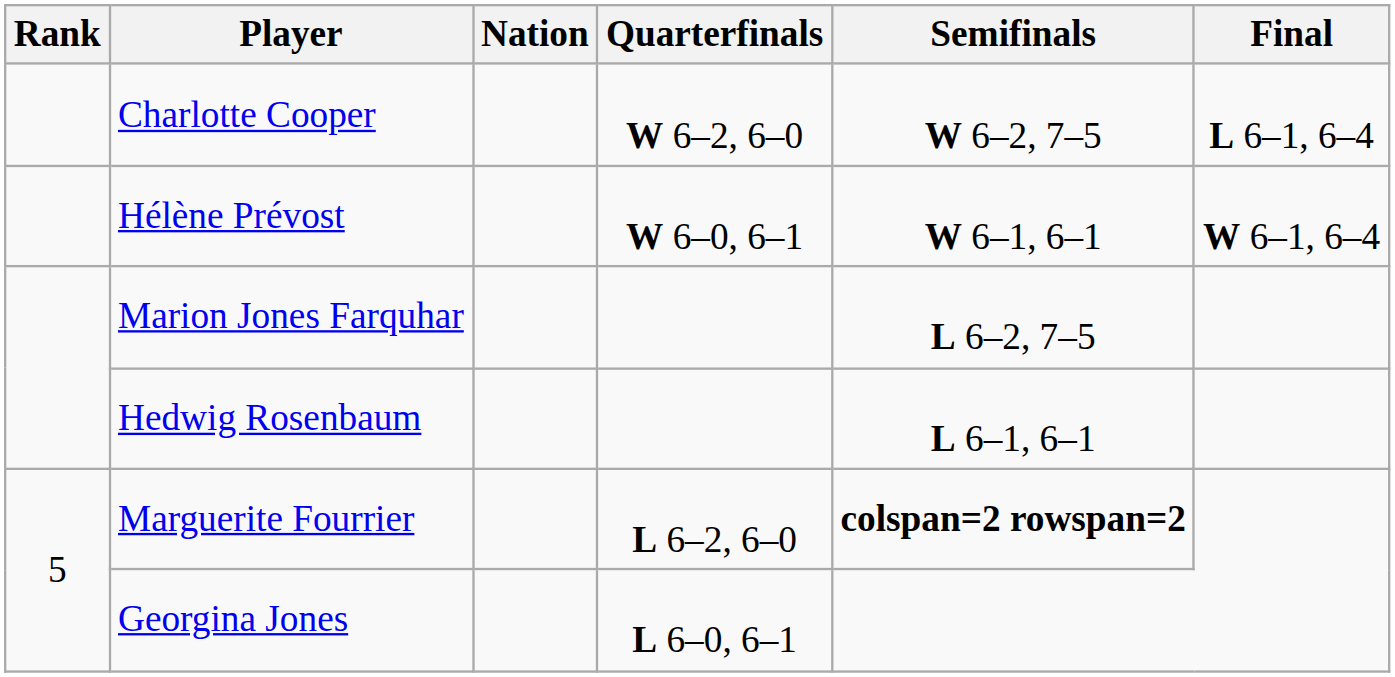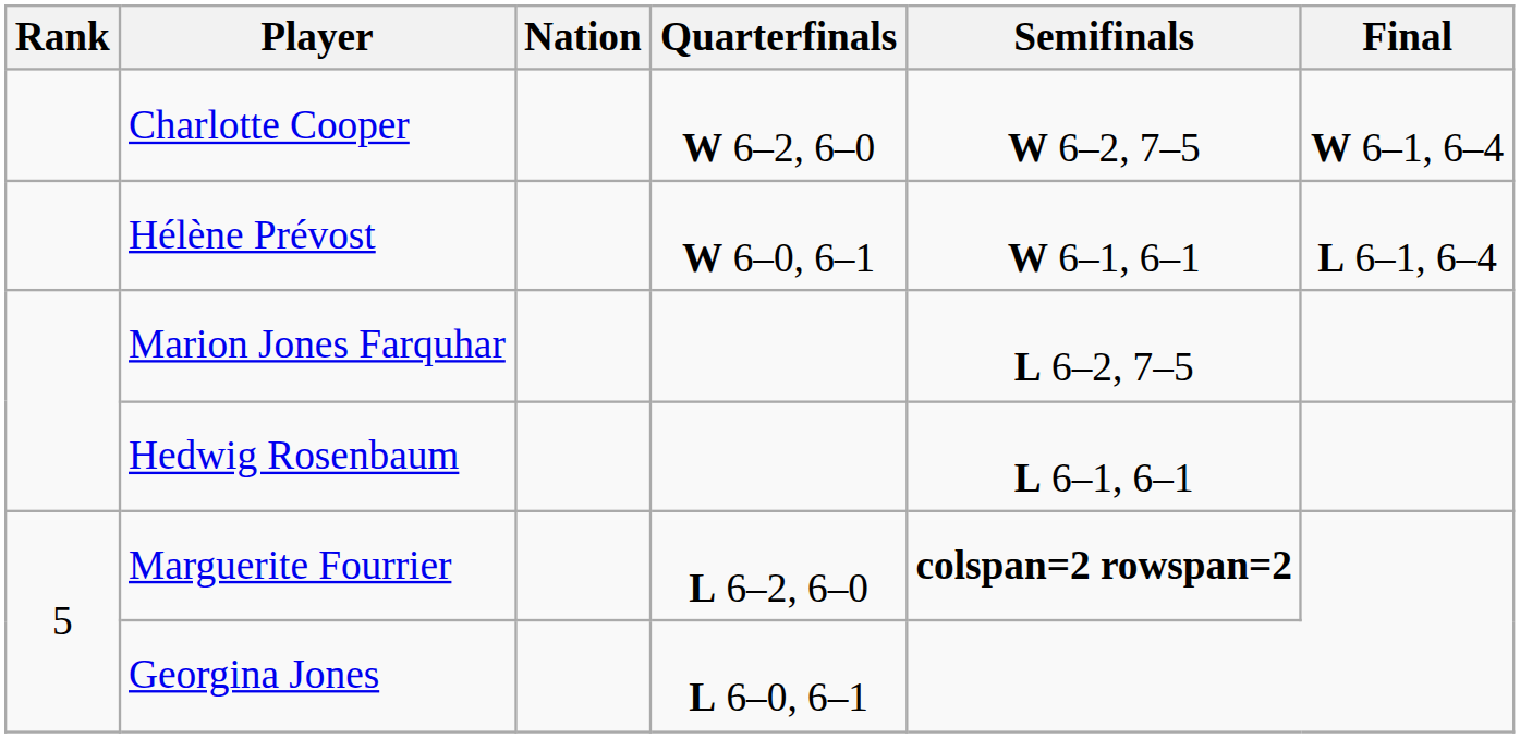Charlotte Cooper | Final: L 6–1, 6–4 -> W 6–1, 6–4
Hélène Prévost | Final: W 6–1, 6–4 -> L 6–1, 6–4
